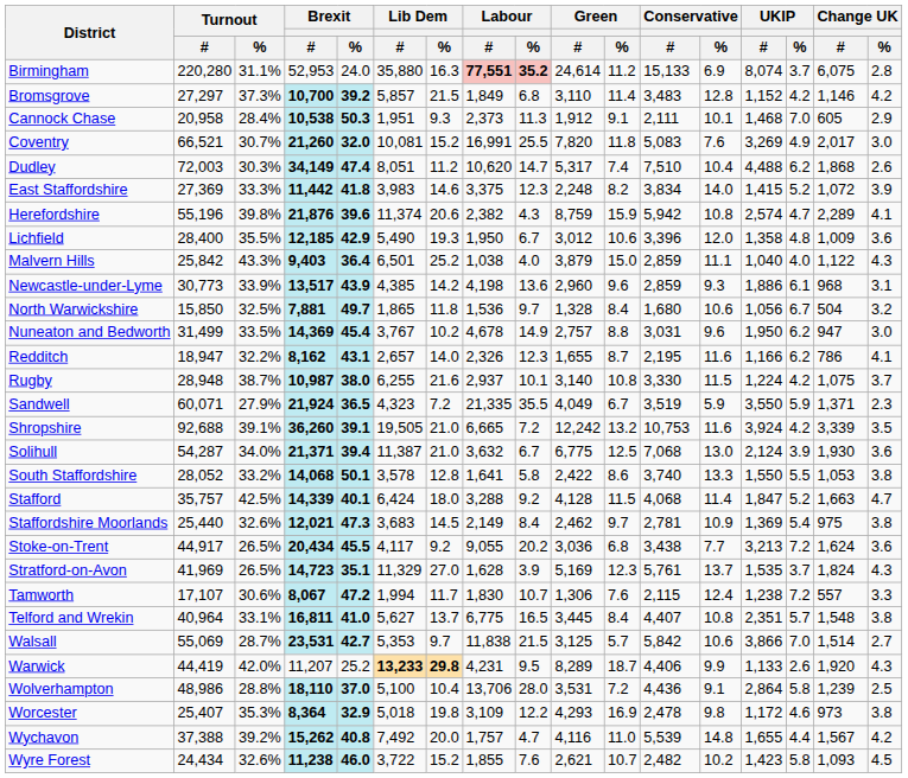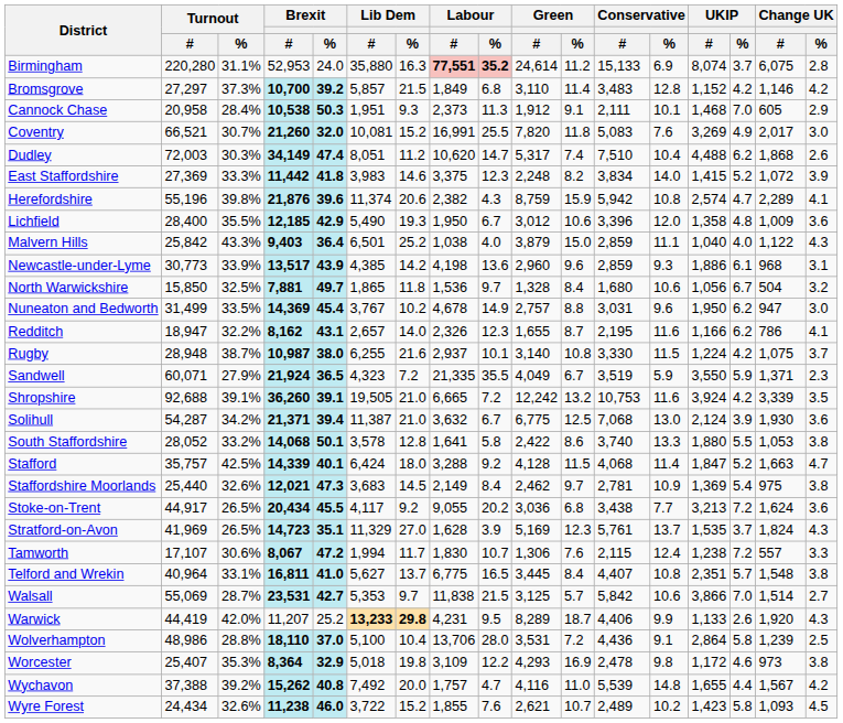Solihull | Turnout / %: 34.0% -> 34.2%
South Staffordshire | UKIP / #: 1,550 -> 1,880
Wyre Forest | Conservative / #: 2,482 -> 2,489
